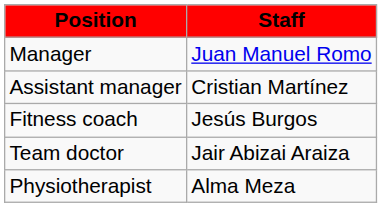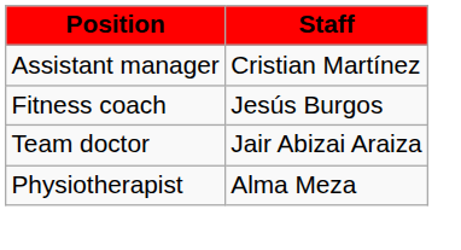- row: Manager | Juan Manuel Romo
